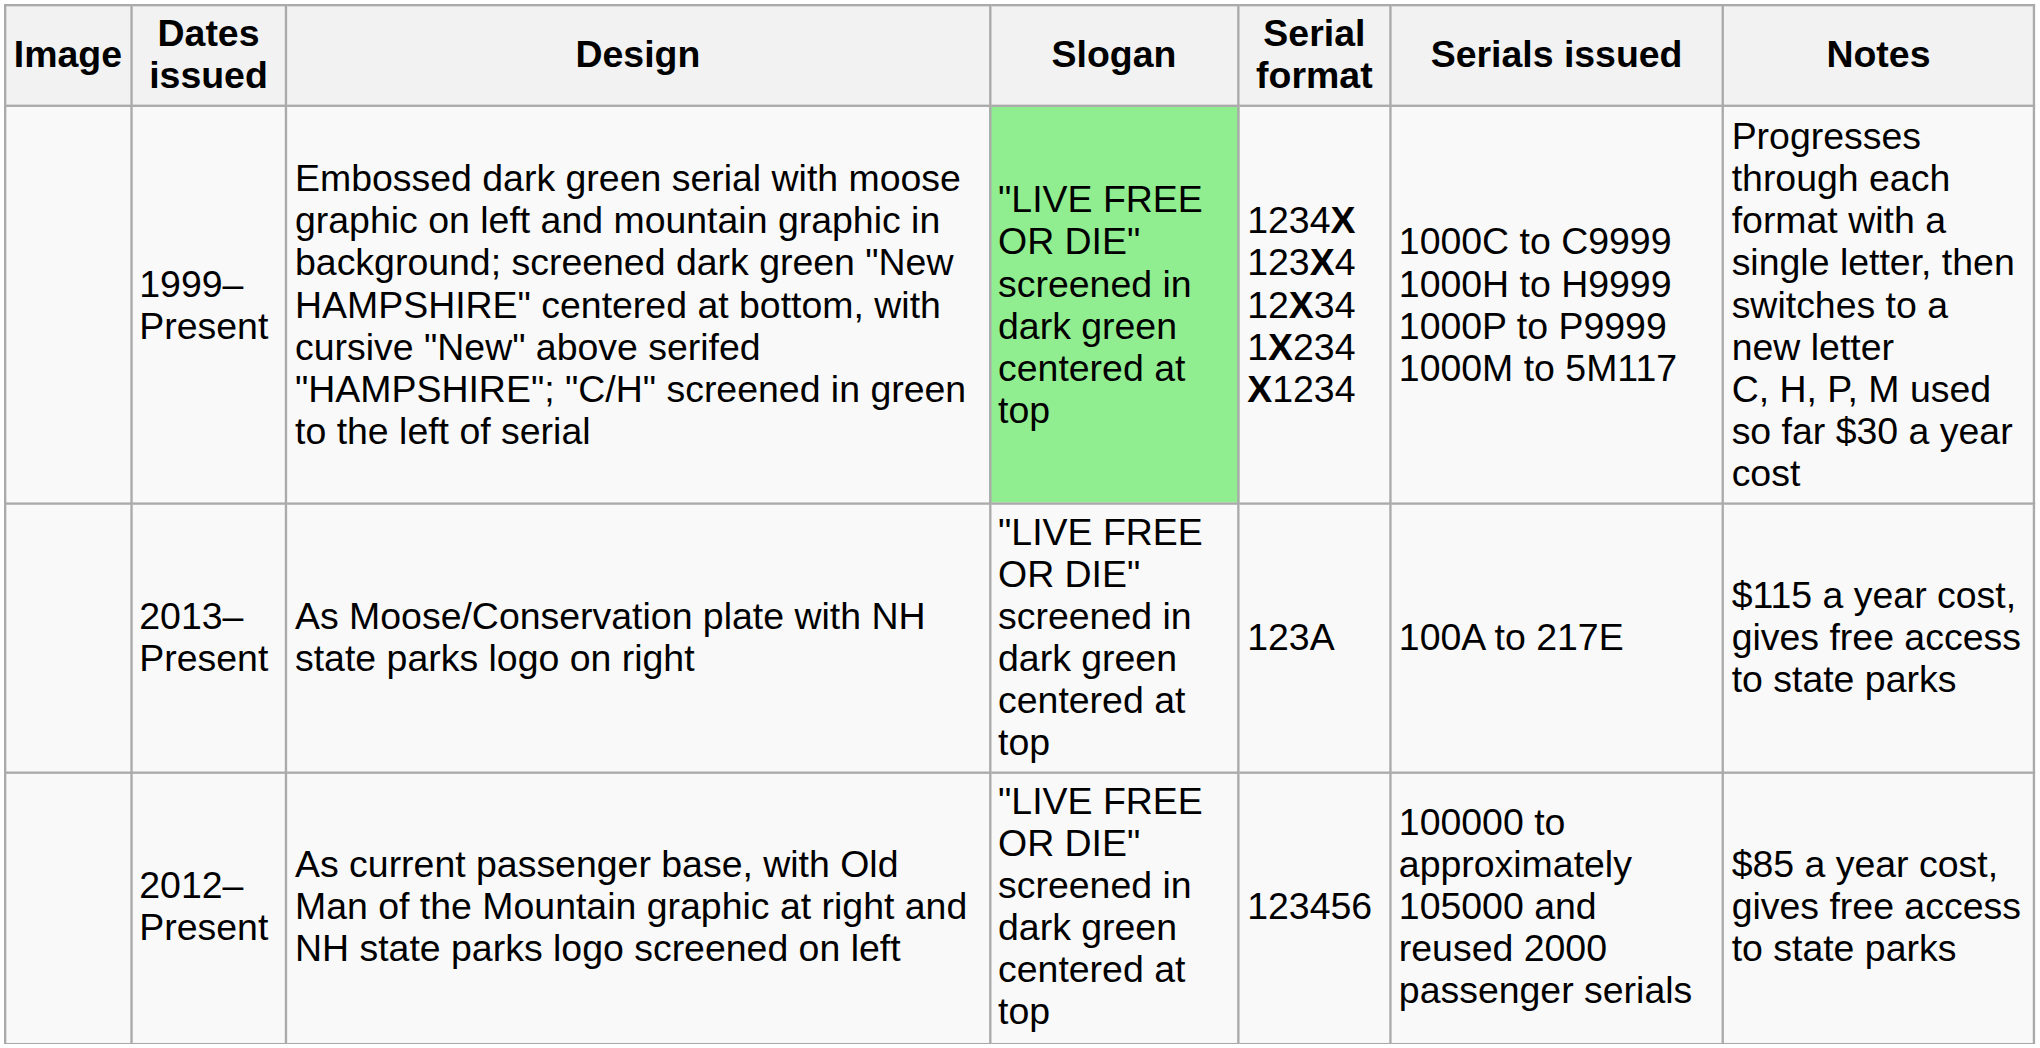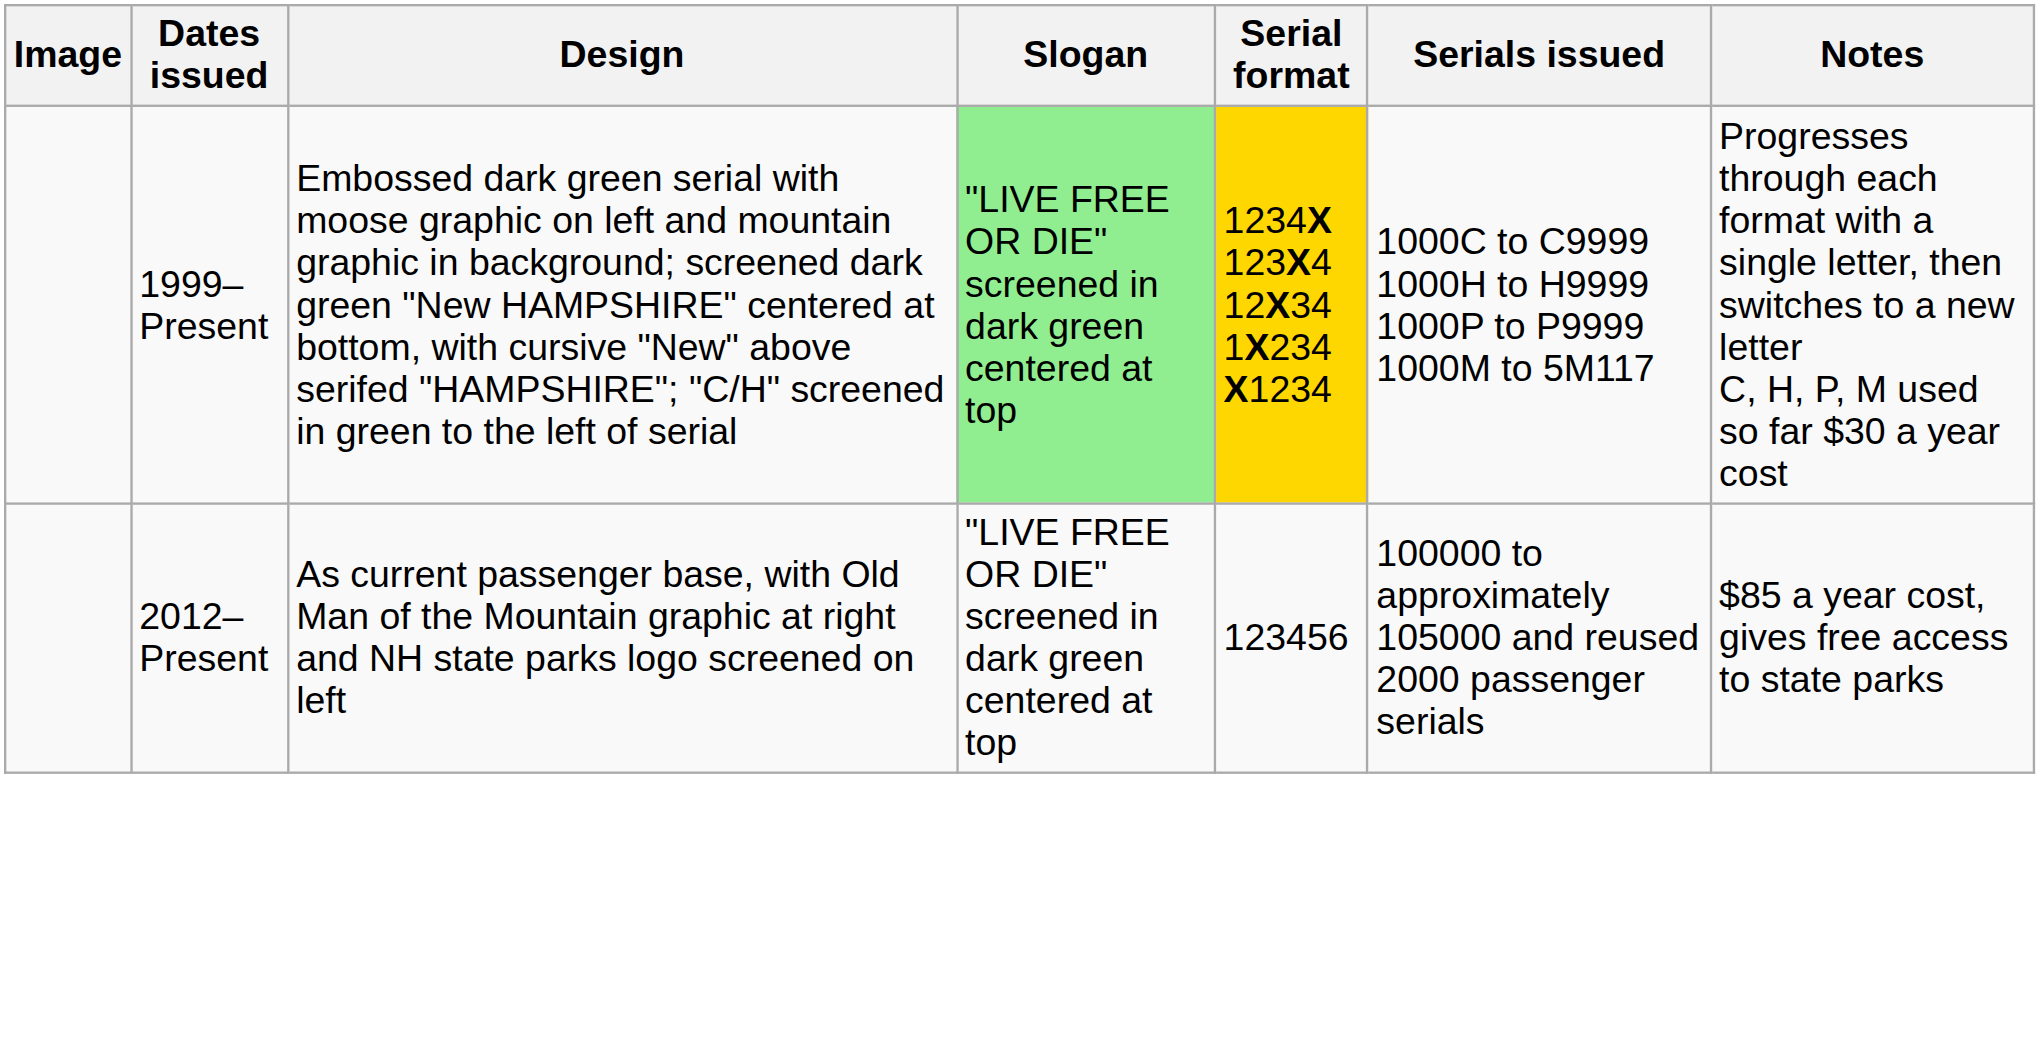1999–Present | Serial format: no background -> gold background
- row: 2013–Present | As Moose/Conservation plate with NH state parks logo on right | "LIVE FREE OR DIE" screened in dark green centered at top | 123A | 100A to 217E | $115 a year cost, gives free access to state parks
